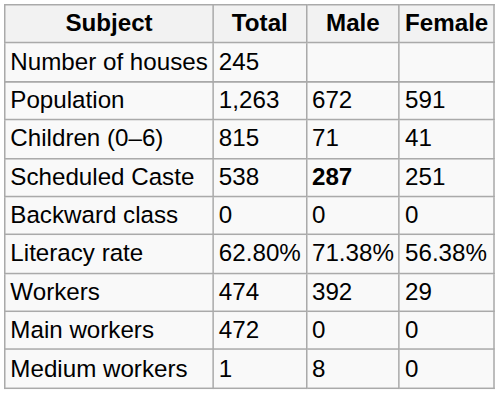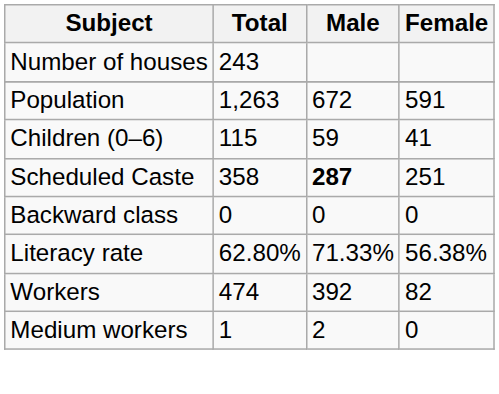Number of houses | Total: 245 -> 243
Children (0–6) | Total: 815 -> 115
Children (0–6) | Male: 71 -> 59
Scheduled Caste | Total: 538 -> 358
Literacy rate | Male: 71.38% -> 71.33%
Workers | Female: 29 -> 82
- row: Main workers | 472 | 0 | 0
Medium workers | Male: 8 -> 2
